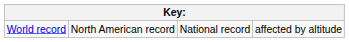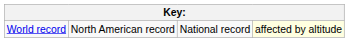World record | column 4: no background -> lightyellow background
